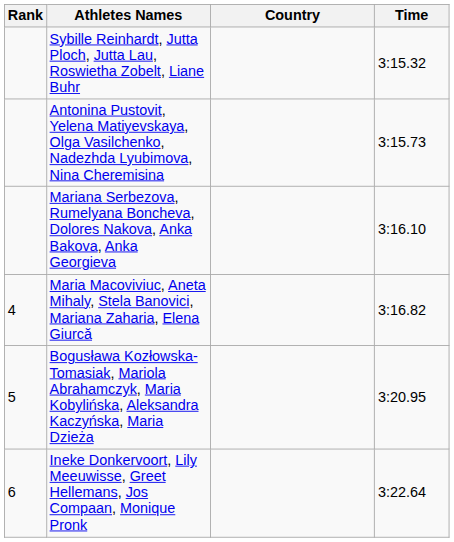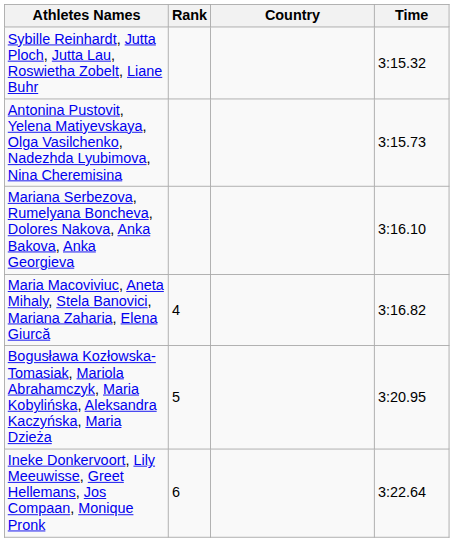columns swapped: Rank <-> Athletes Names
